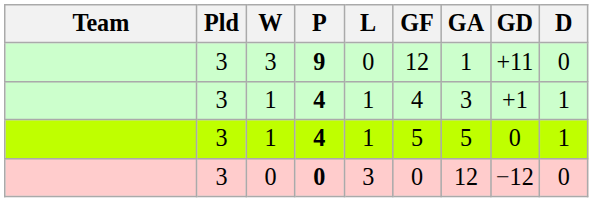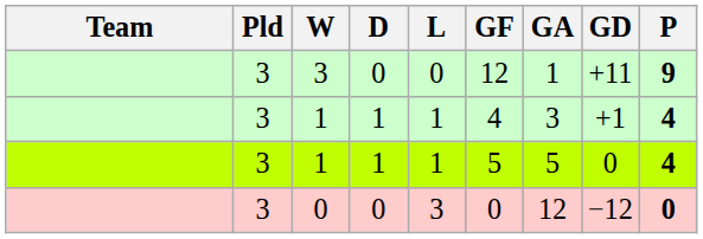columns swapped: D <-> P
